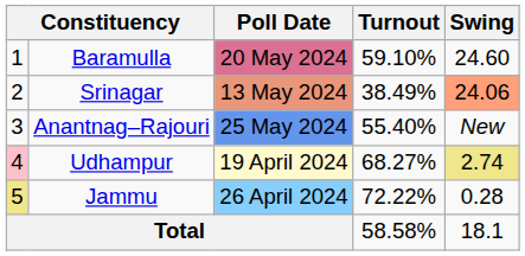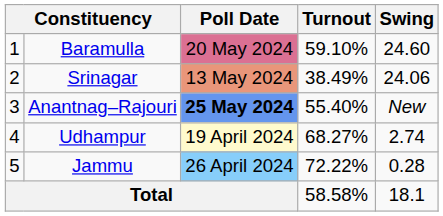Srinagar | Swing: lightsalmon background -> no background
Anantnag–Rajouri | Poll Date: normal -> bold
Udhampur | column 1: pink background -> no background
Udhampur | Swing: khaki background -> no background
Jammu | column 1: khaki background -> no background
